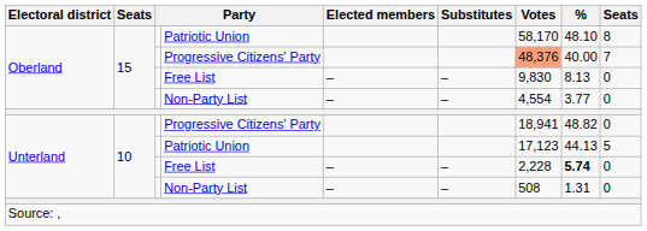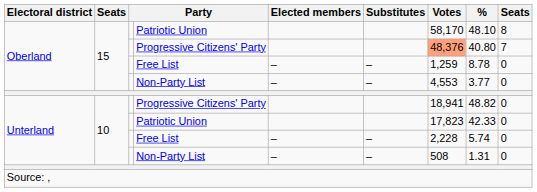Oberland / Progressive Citizens' Party | %: 40.00 -> 40.80
Oberland / Free List | Votes: 9,830 -> 1,259
Oberland / Free List | %: 8.13 -> 8.78
Oberland / Non-Party List | Votes: 4,554 -> 4,553
Unterland / Patriotic Union | Votes: 17,123 -> 17,823
Unterland / Patriotic Union | %: 44.13 -> 42.33
Unterland / Patriotic Union | column 9: 5 -> 0
Unterland / Free List | %: bold -> normal
